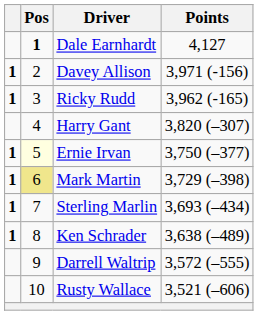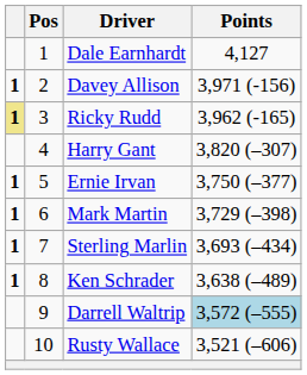Dale Earnhardt | Pos: bold -> normal
Ricky Rudd | column 1: no background -> khaki background
Ernie Irvan | Pos: lightyellow background -> no background
Mark Martin | Pos: khaki background -> no background
Darrell Waltrip | Points: no background -> lightblue background
